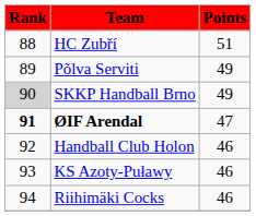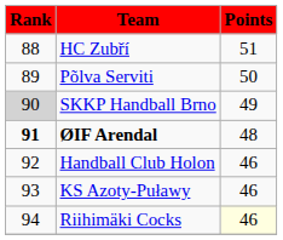Põlva Serviti | Points: 49 -> 50
ØIF Arendal | Points: 47 -> 48
Riihimäki Cocks | Points: no background -> lightyellow background
